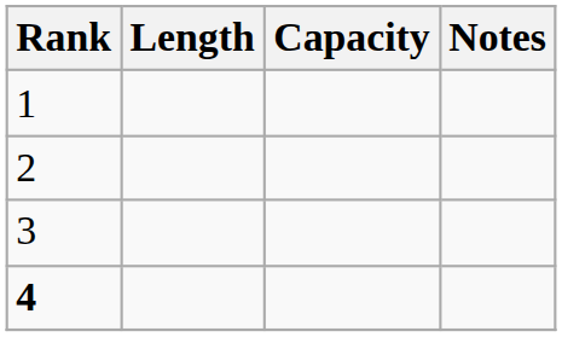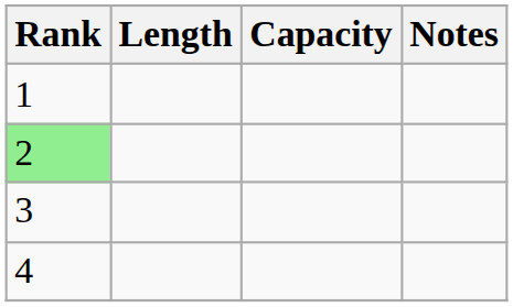2 | Rank: no background -> lightgreen background
4 | Rank: bold -> normal
